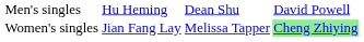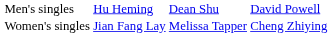Women's singles | column 4: lightgreen background -> no background
